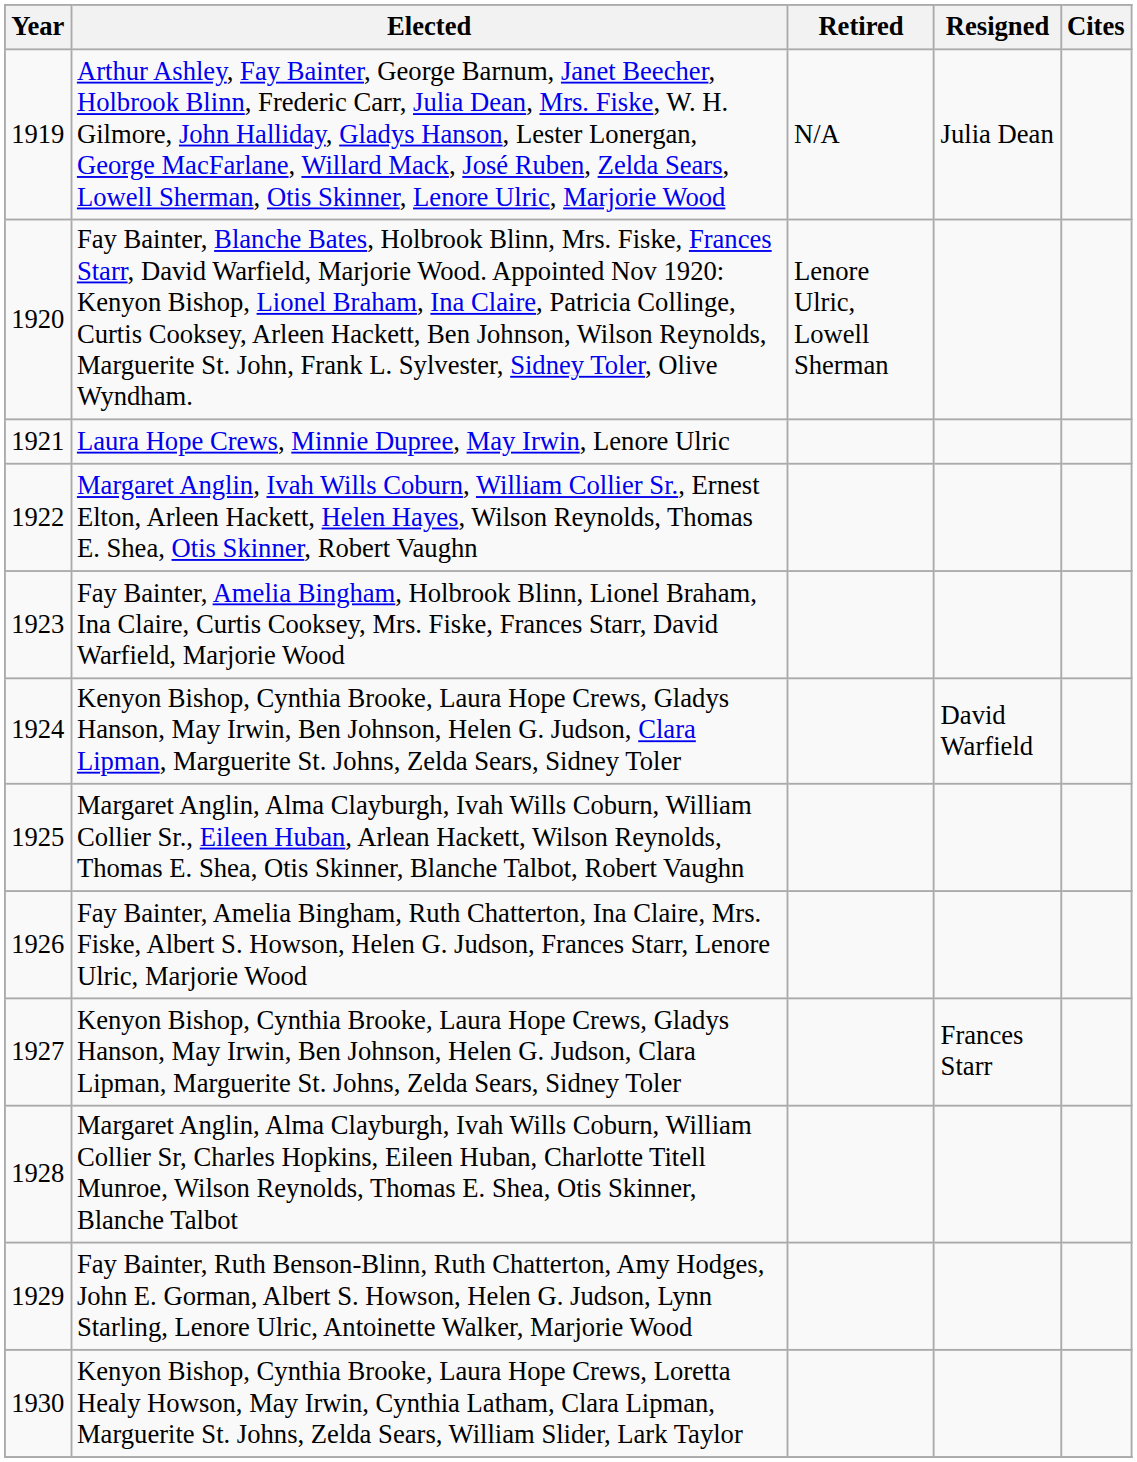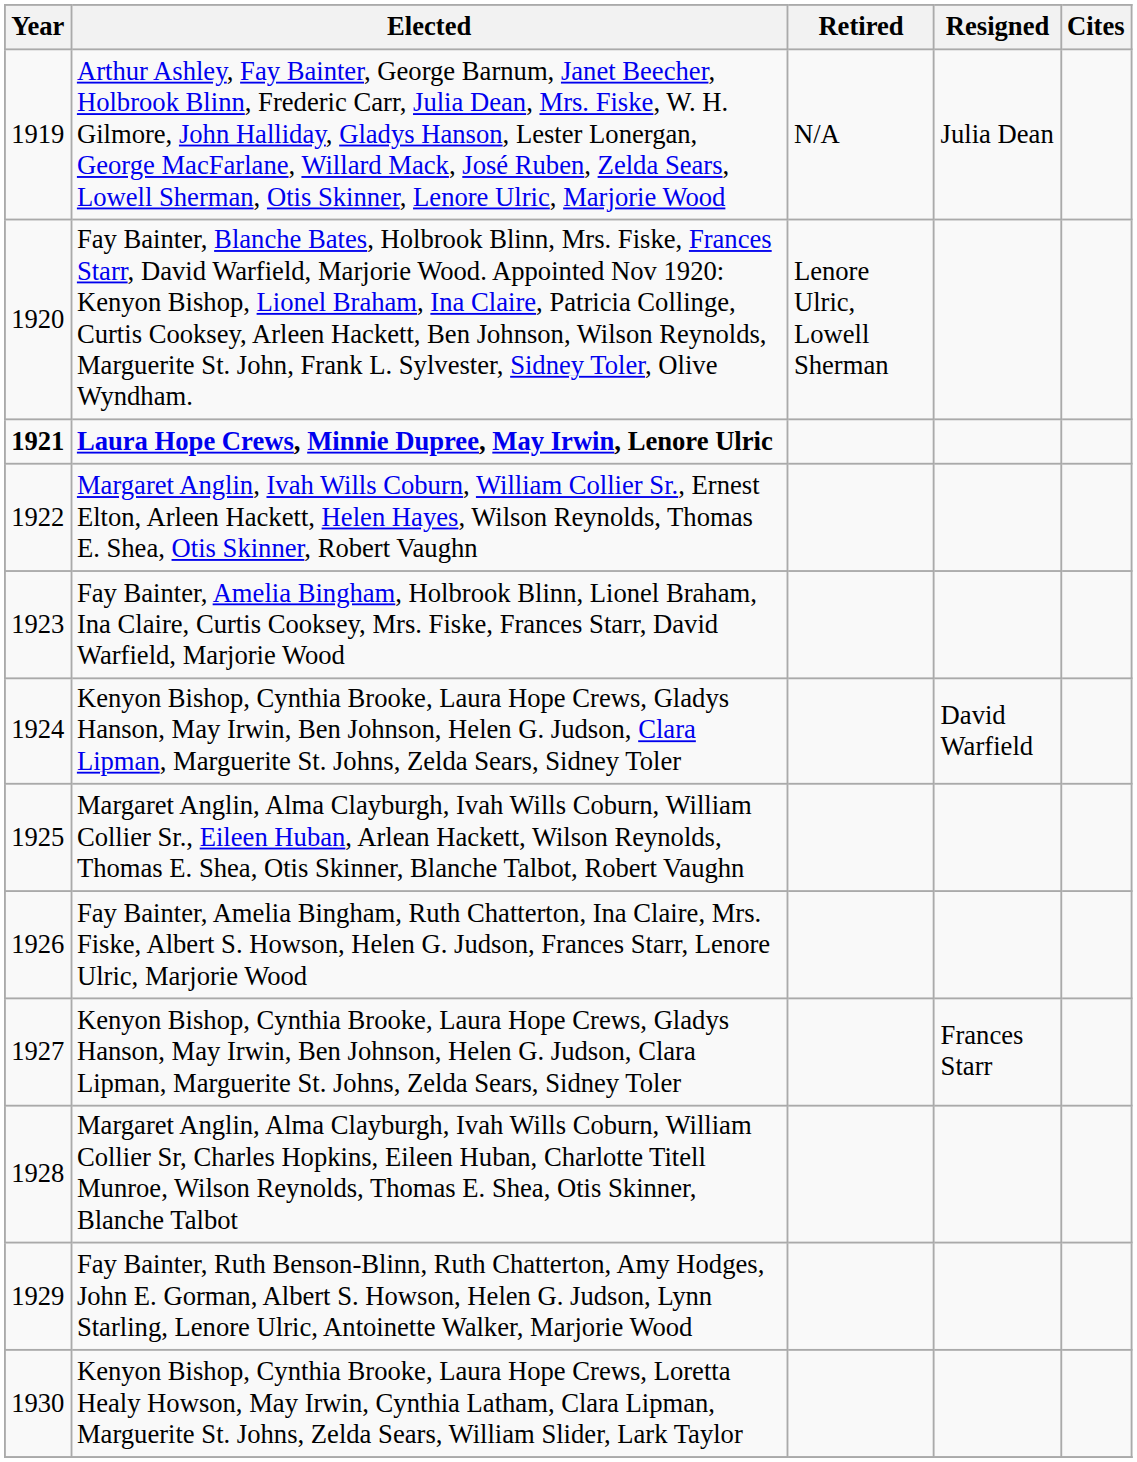Laura Hope Crews, Minnie Dupree, May Irwin, Lenore Ulric | Year: normal -> bold
Laura Hope Crews, Minnie Dupree, May Irwin, Lenore Ulric | Elected: normal -> bold
